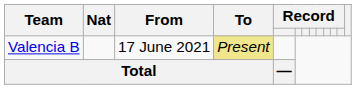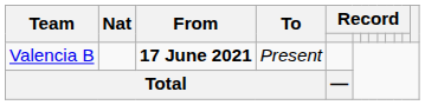Valencia B | From: normal -> bold
Valencia B | To: khaki background -> no background
